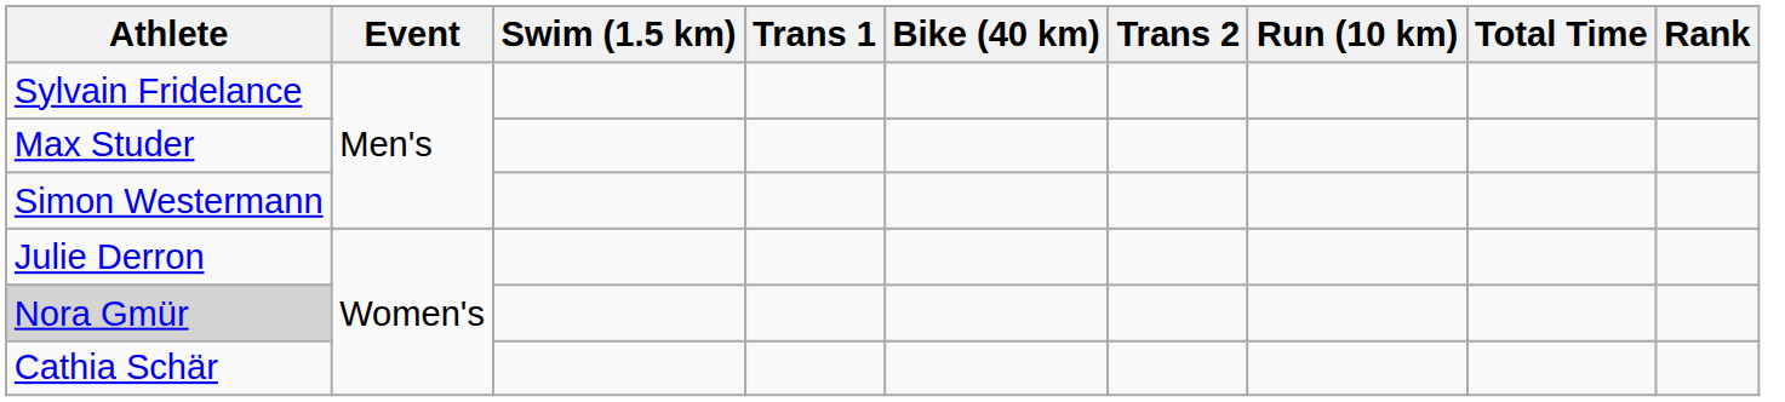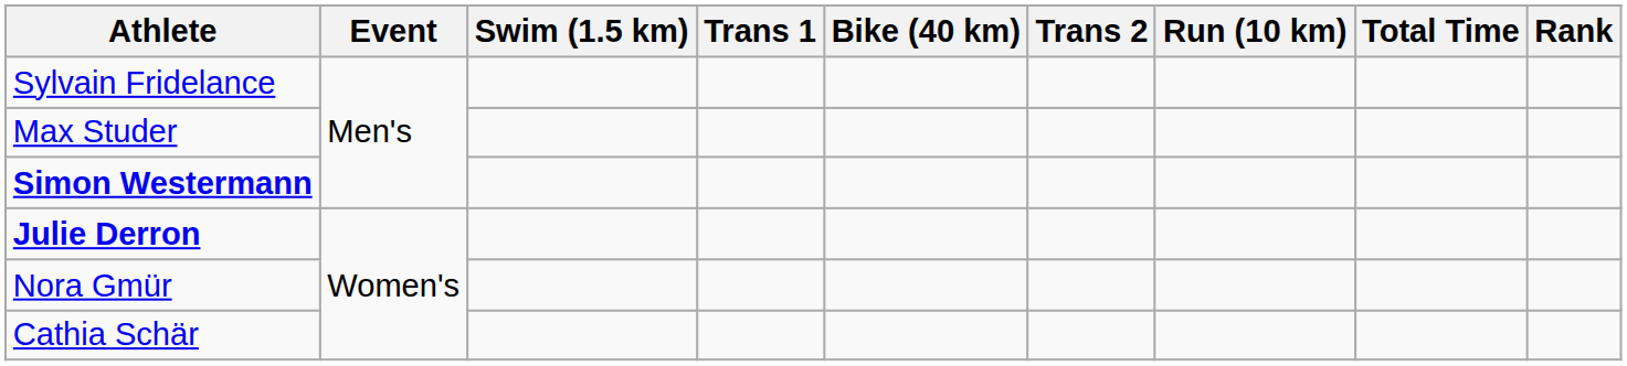Simon Westermann | Athlete: normal -> bold
Julie Derron | Athlete: normal -> bold
Nora Gmür | Athlete: lightgrey background -> no background
